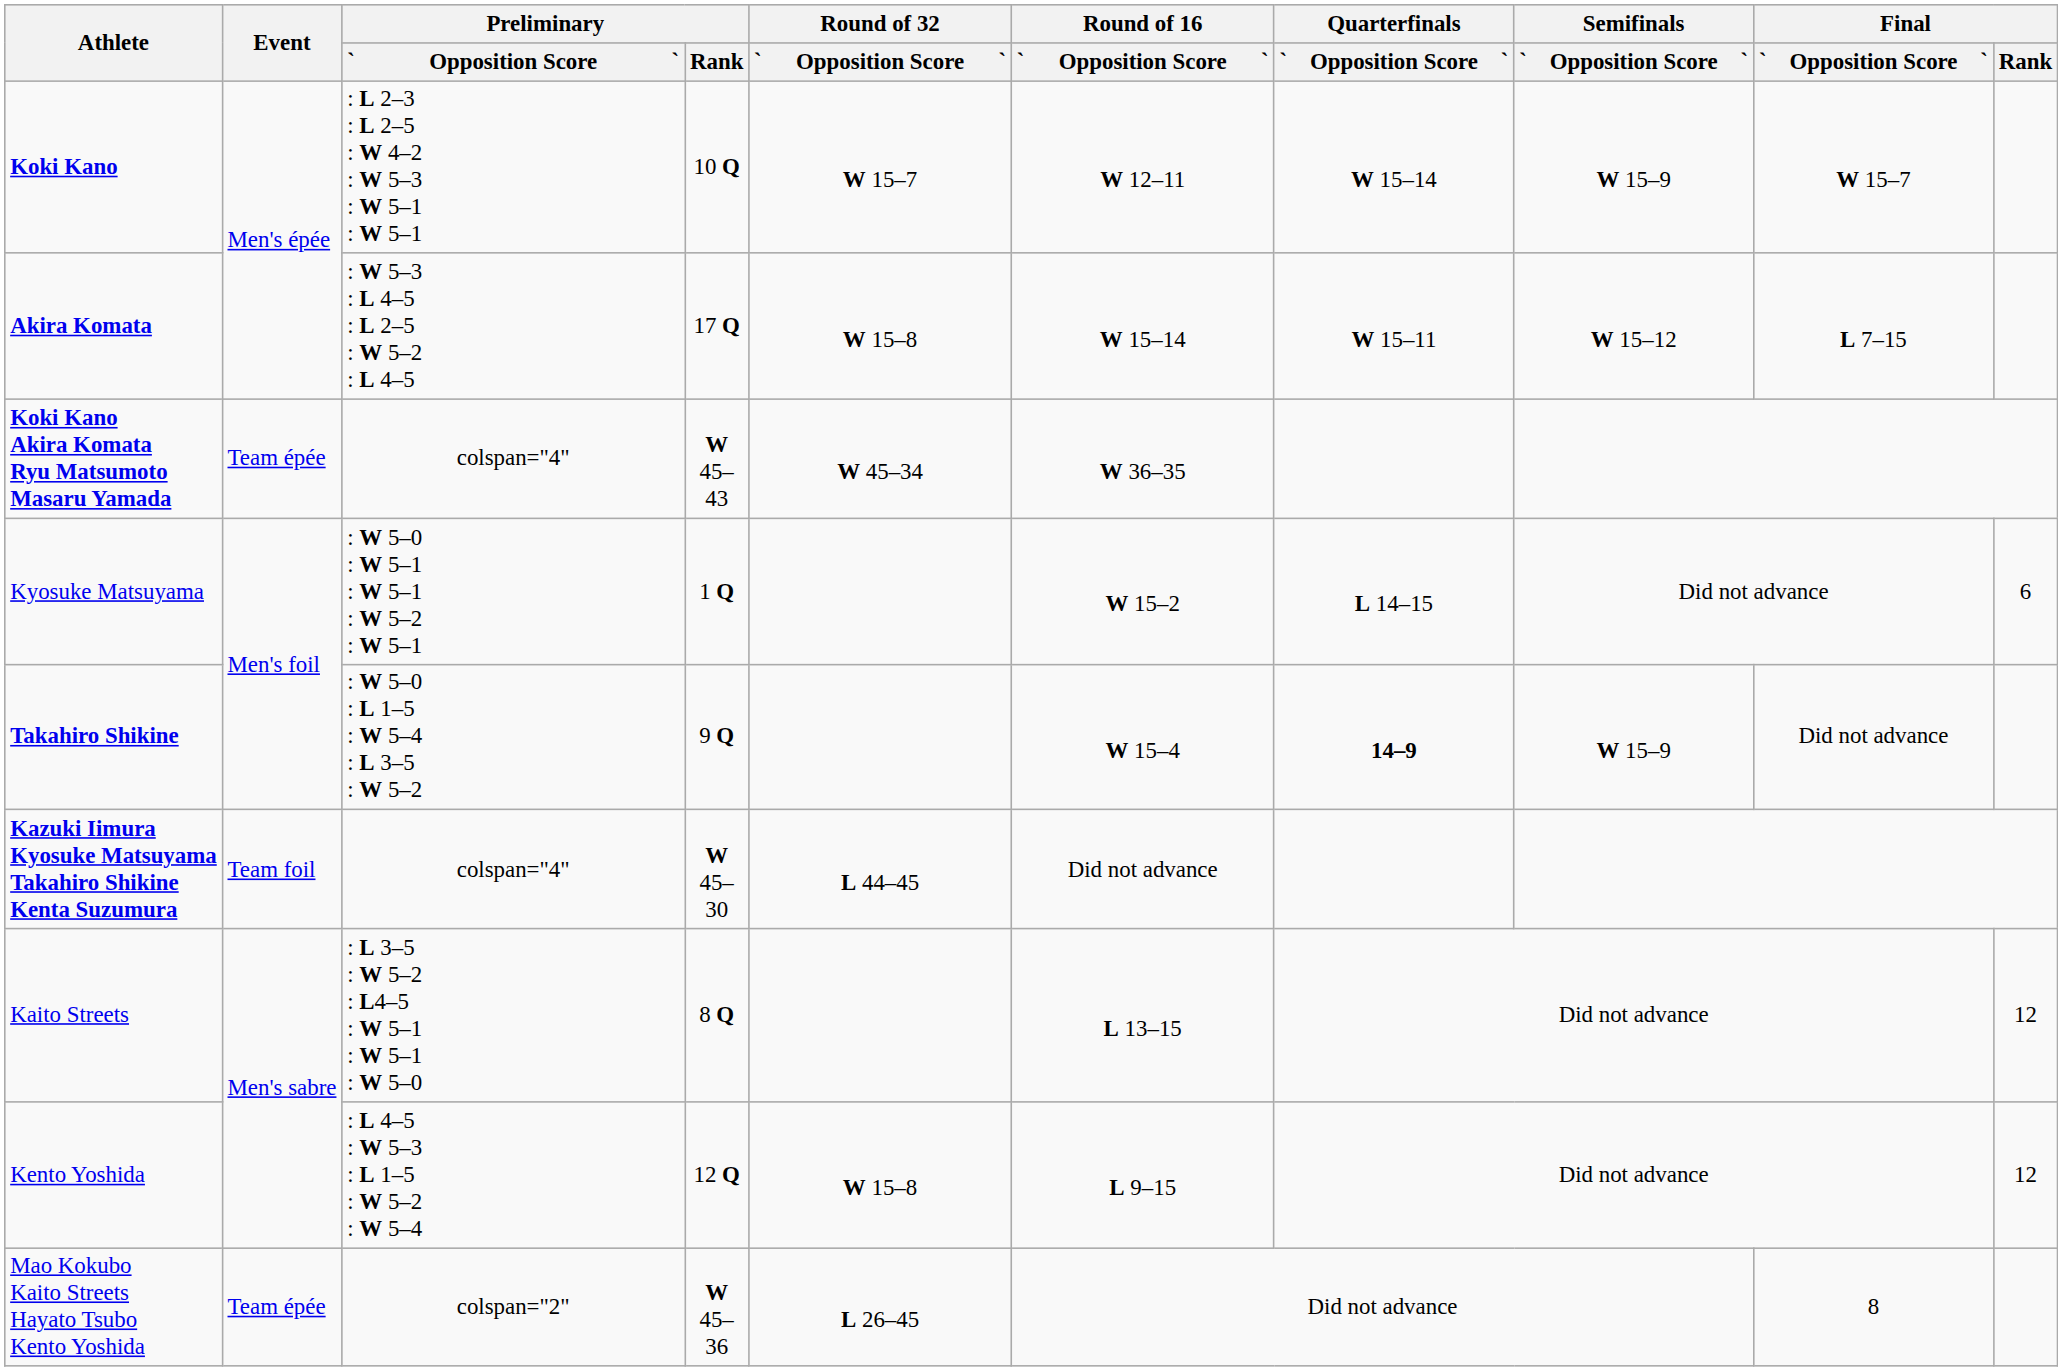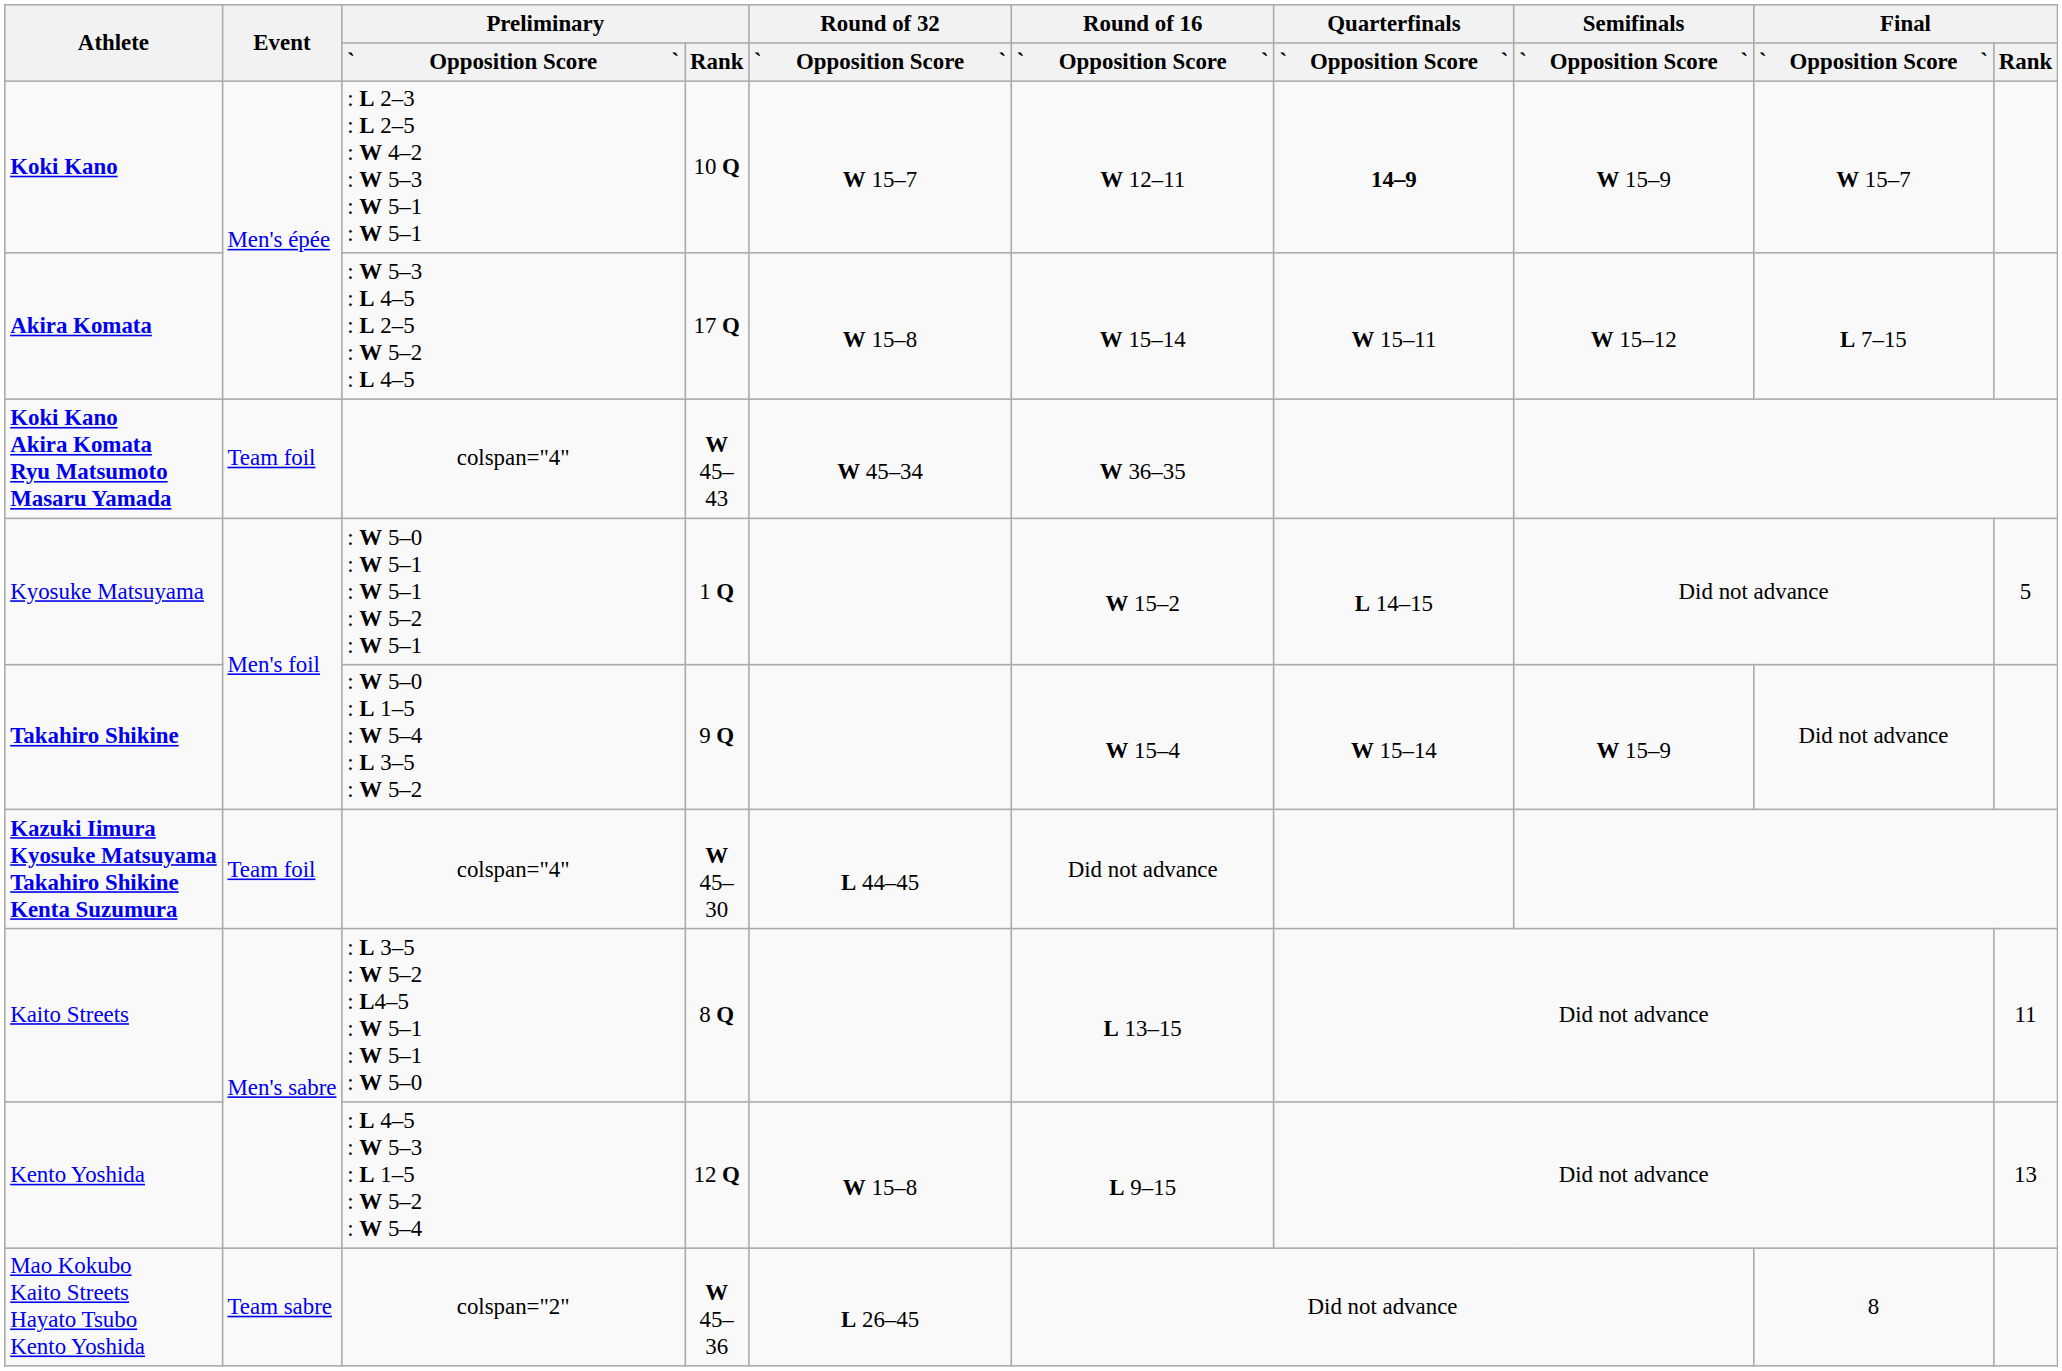Koki Kano | Quarterfinals / ` Opposition Score `: W 15–14 -> 14–9
Koki Kano Akira Komata Ryu Matsumoto Masaru Yamada | Event: Team épée -> Team foil
Kyosuke Matsuyama | Final / Rank: 6 -> 5
Takahiro Shikine | Quarterfinals / ` Opposition Score `: 14–9 -> W 15–14
Kaito Streets | Final / Rank: 12 -> 11
Kento Yoshida | Final / Rank: 12 -> 13
Mao Kokubo Kaito Streets Hayato Tsubo Kento Yoshida | Event: Team épée -> Team sabre
